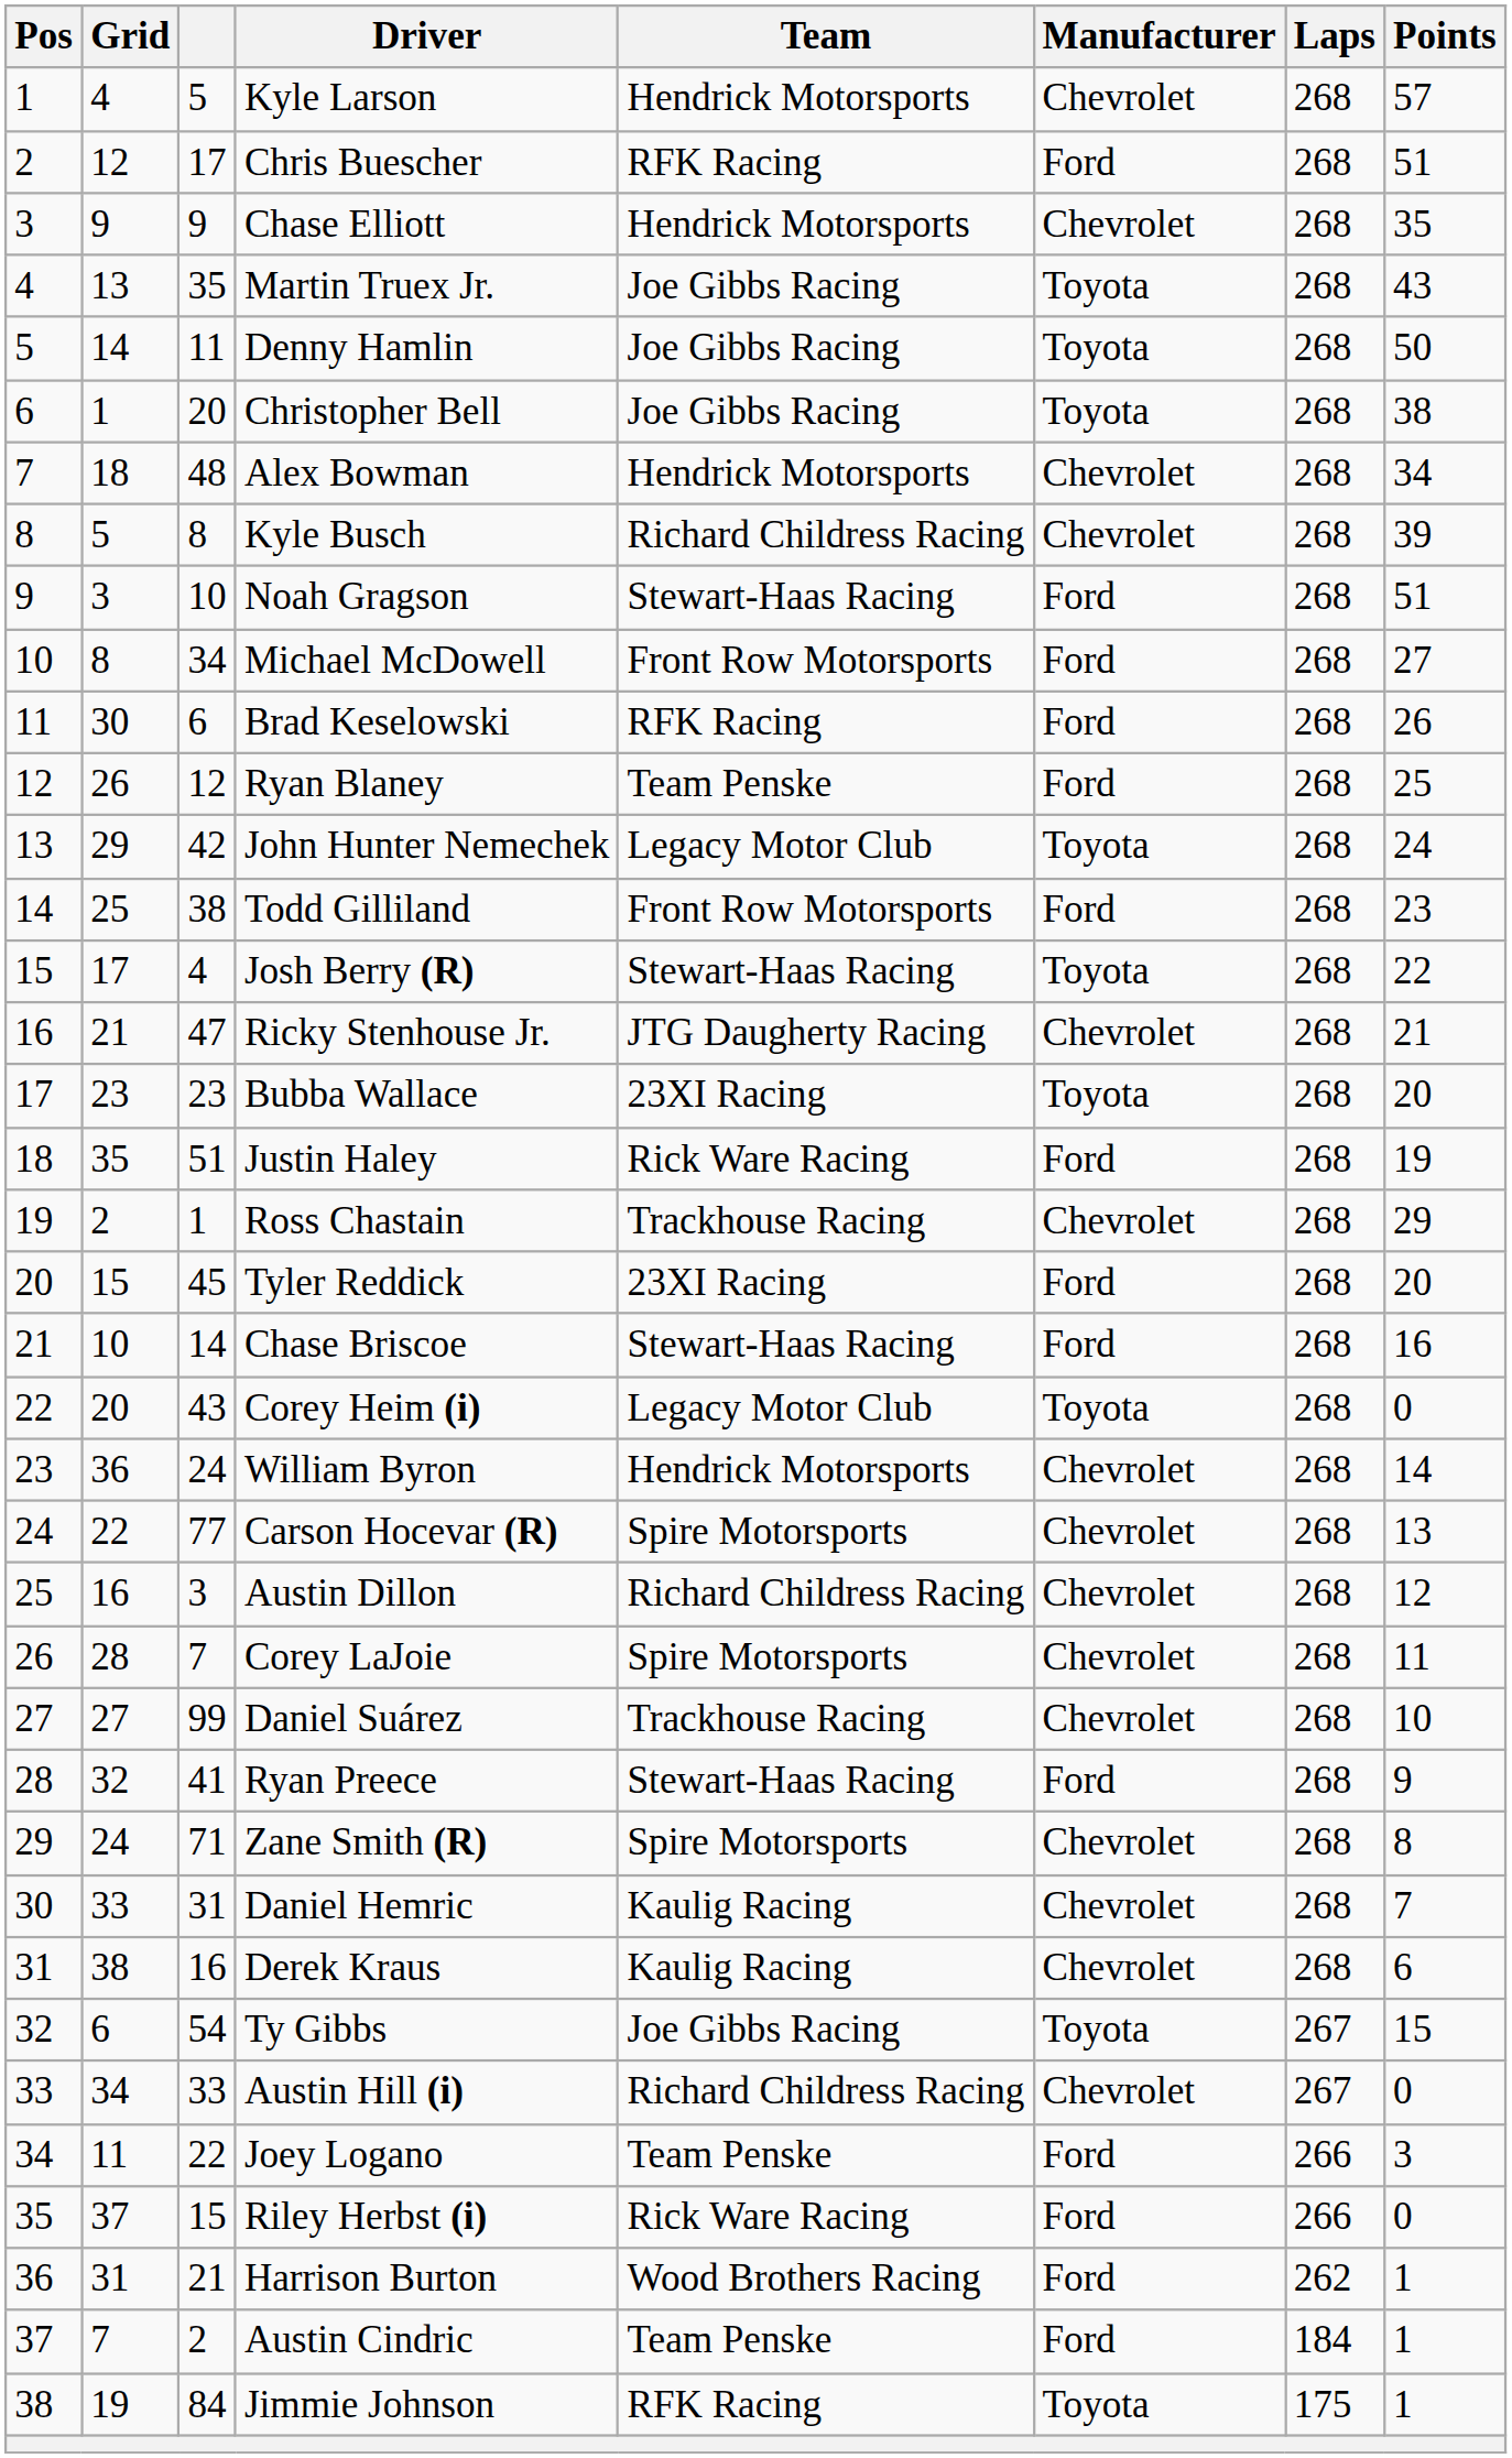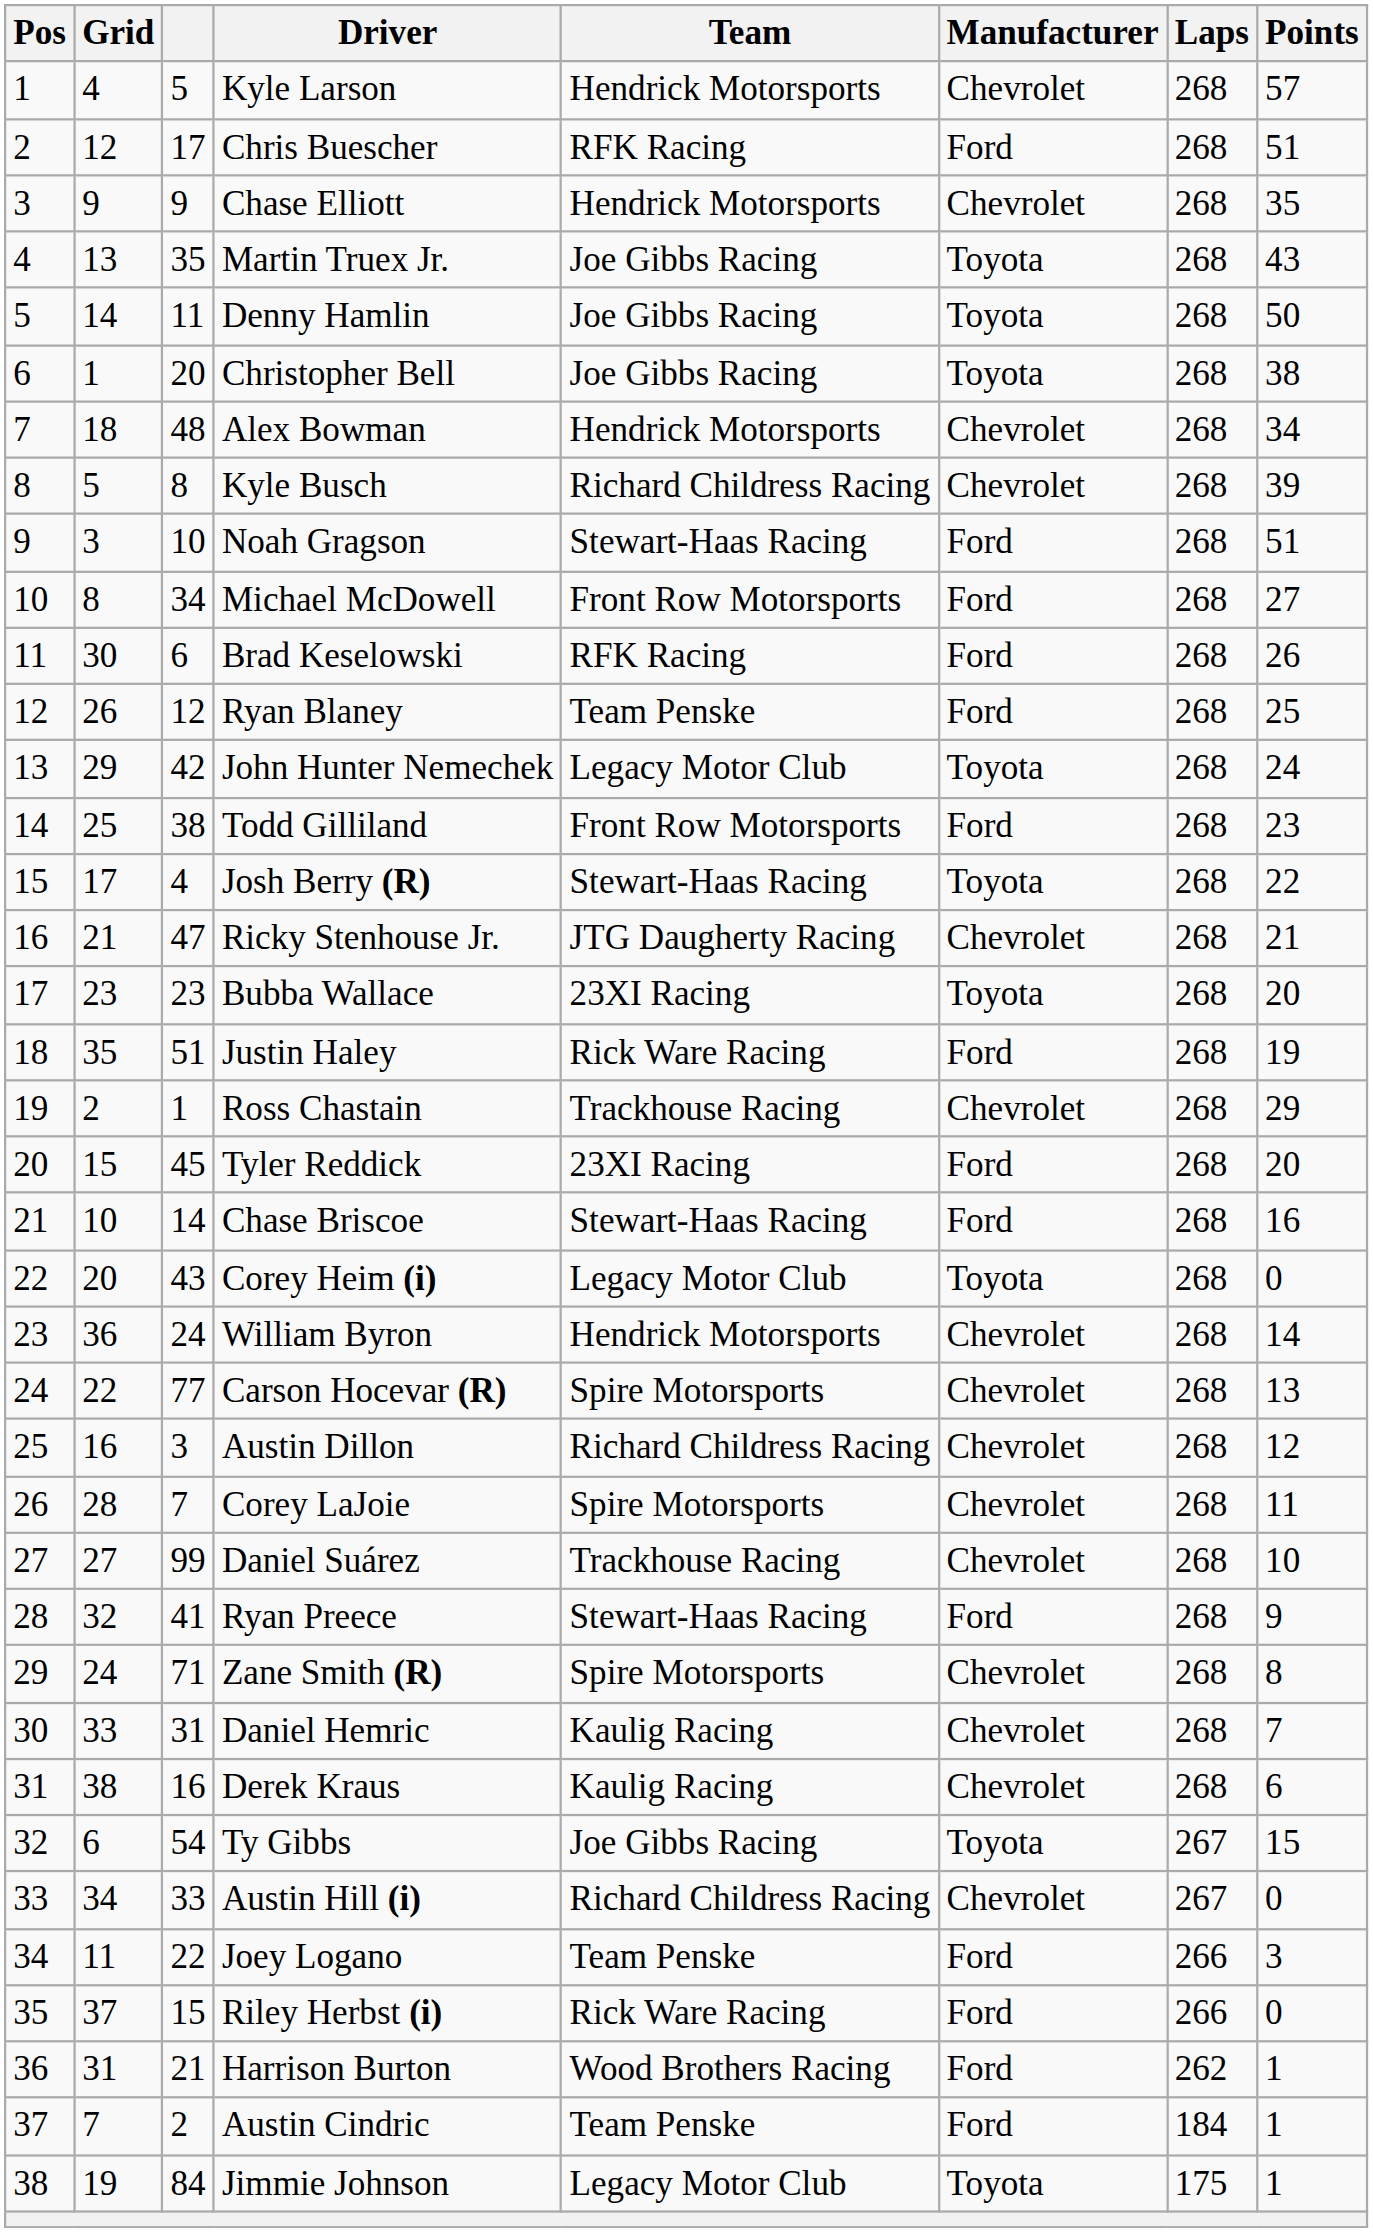Jimmie Johnson | Team: RFK Racing -> Legacy Motor Club
